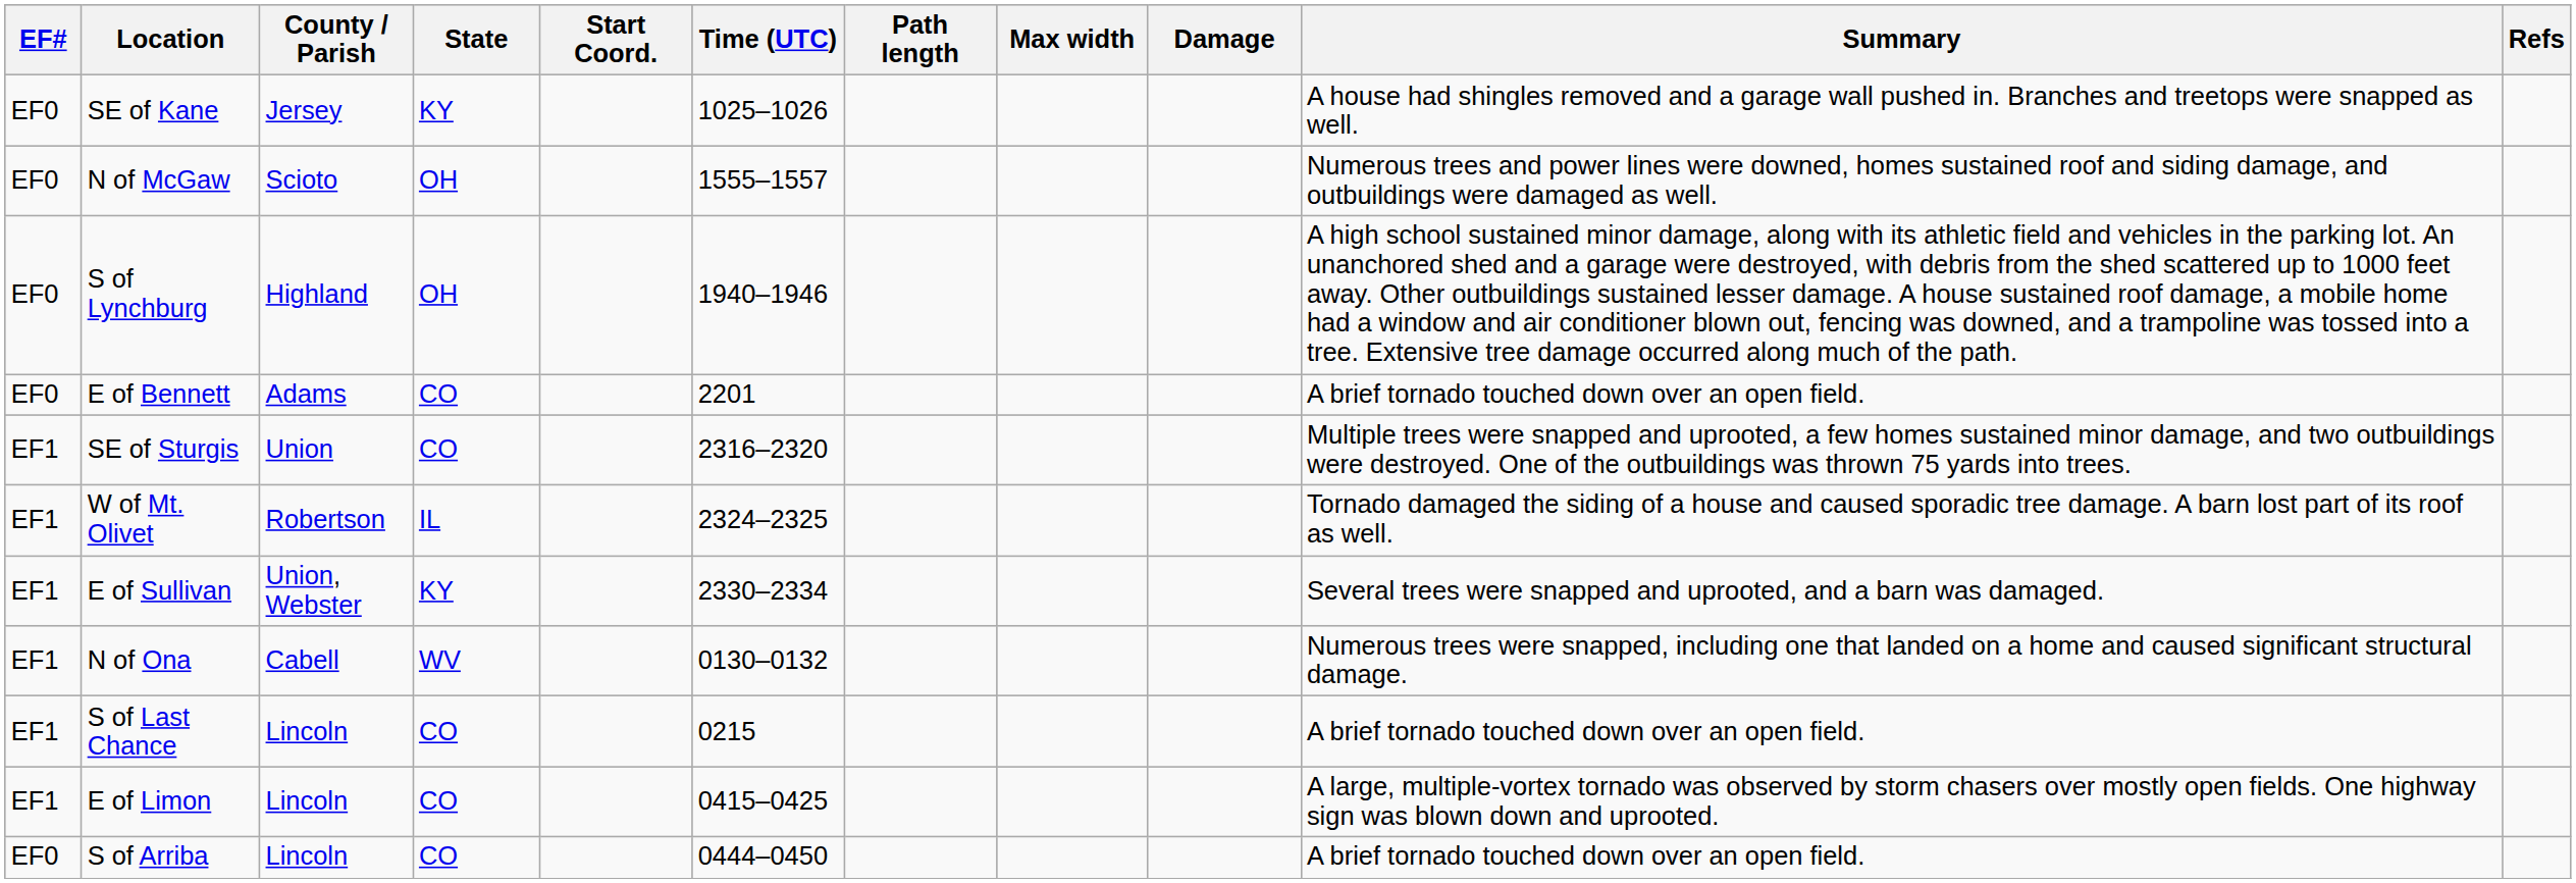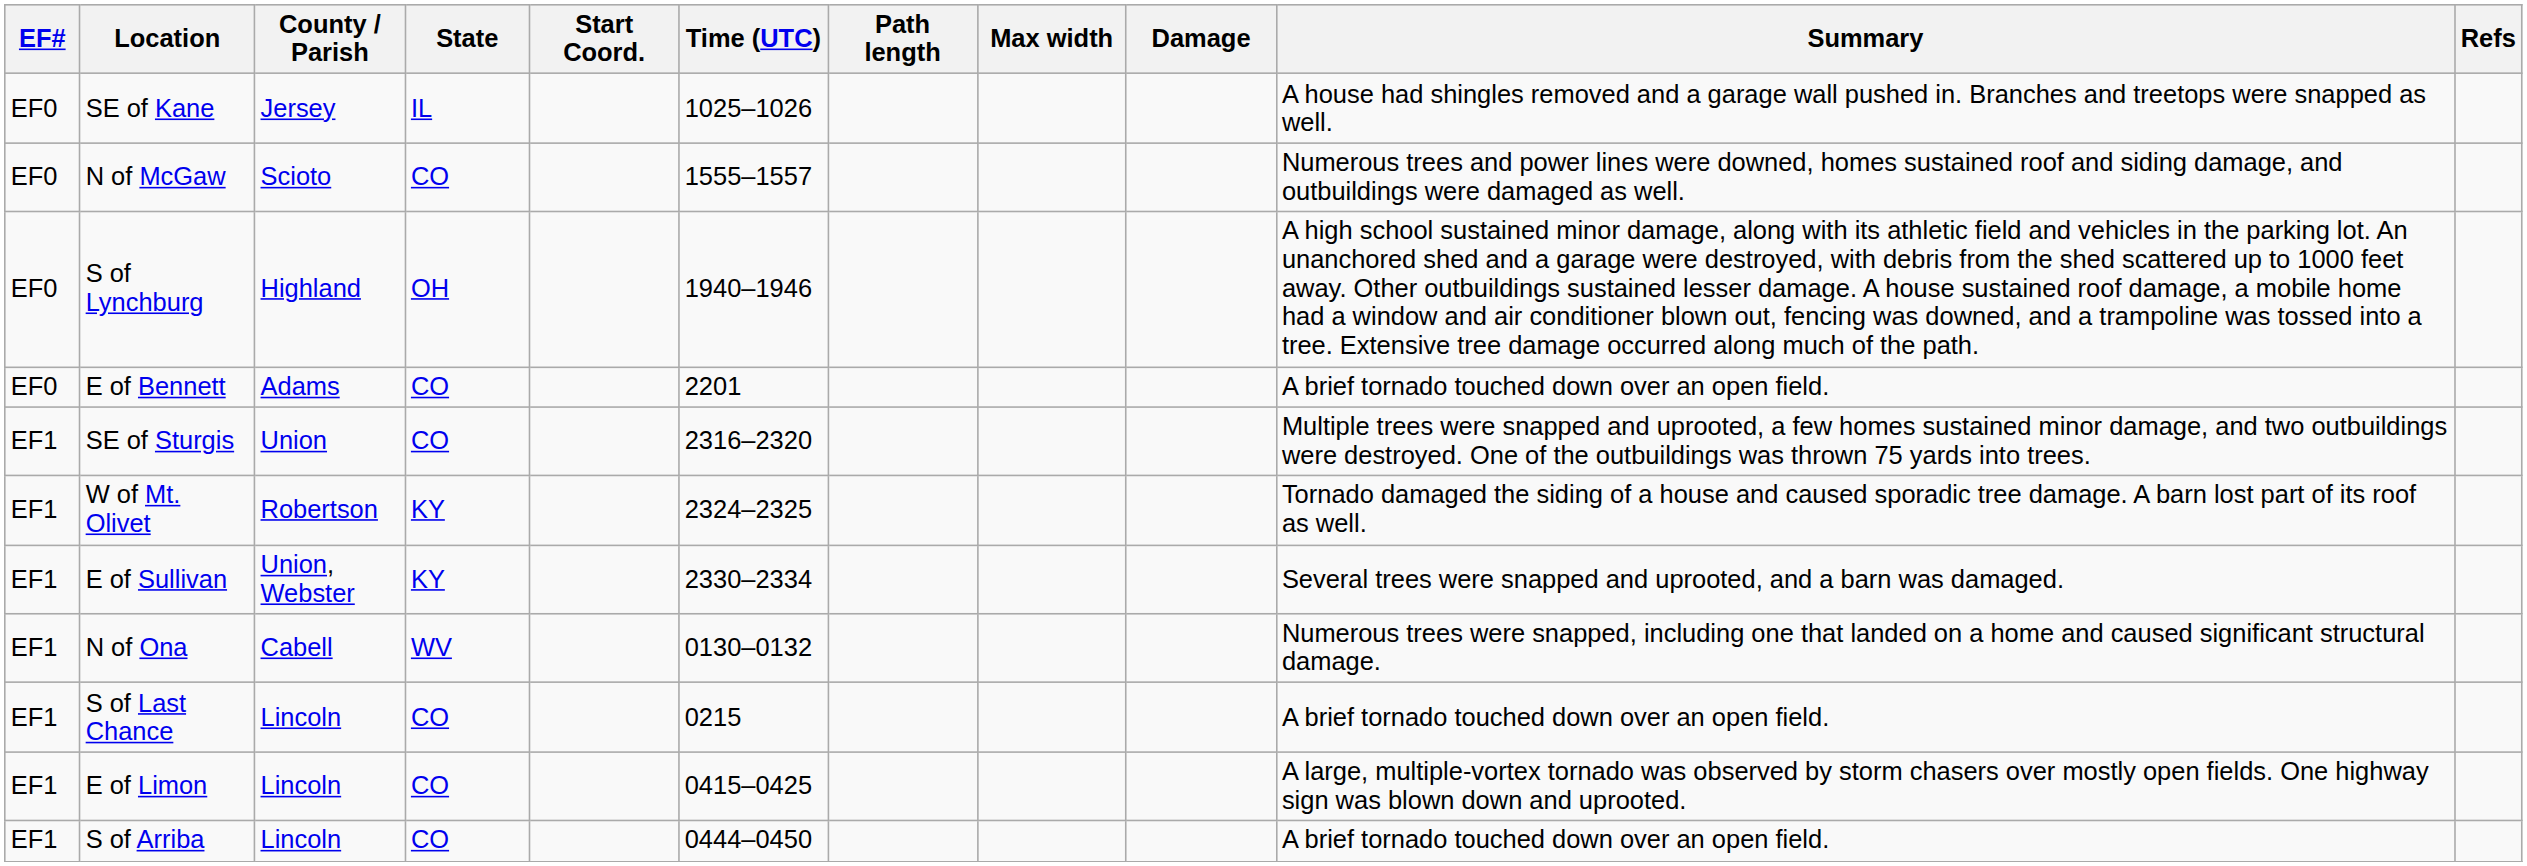SE of Kane | State: KY -> IL
N of McGaw | State: OH -> CO
W of Mt. Olivet | State: IL -> KY
S of Arriba | EF#: EF0 -> EF1
